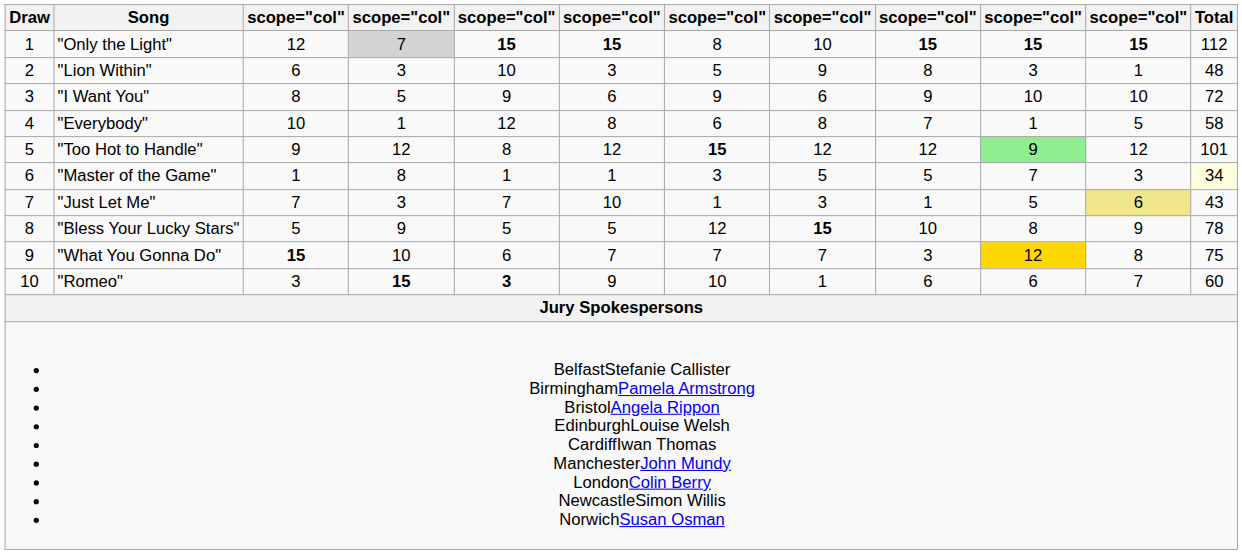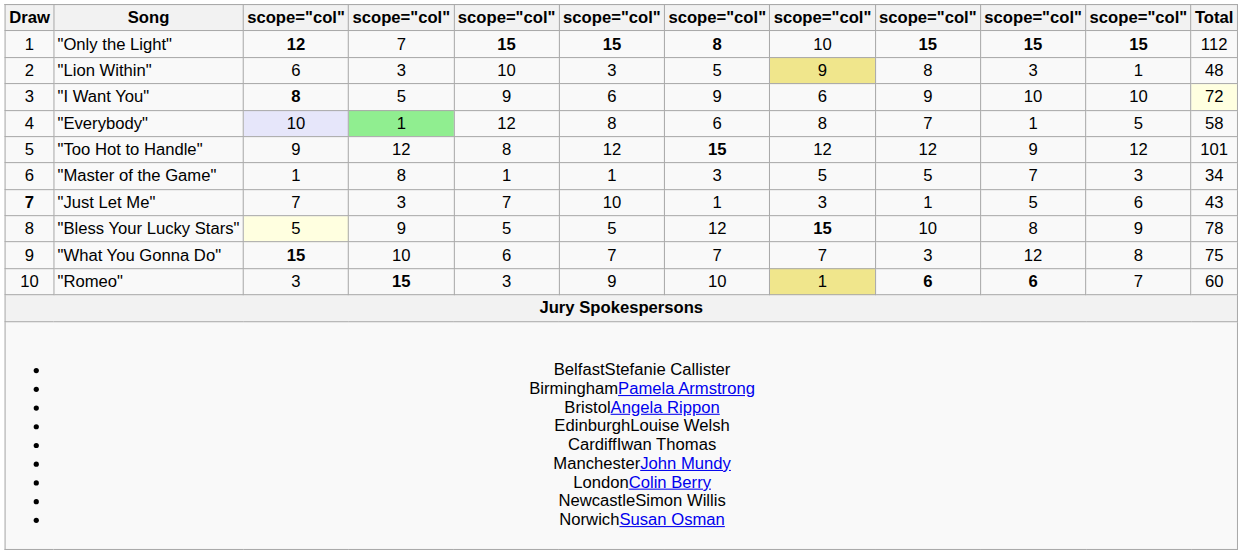"Only the Light" | column 3: normal -> bold
"Only the Light" | column 4: lightgrey background -> no background
"Only the Light" | column 7: normal -> bold
"Lion Within" | column 8: no background -> khaki background
"I Want You" | column 3: normal -> bold
"I Want You" | Total: no background -> lightyellow background
"Everybody" | column 3: no background -> lavender background
"Everybody" | column 4: no background -> lightgreen background
"Too Hot to Handle" | column 10: lightgreen background -> no background
"Master of the Game" | Total: lightyellow background -> no background
"Just Let Me" | Draw: normal -> bold
"Just Let Me" | column 11: khaki background -> no background
"Bless Your Lucky Stars" | column 3: no background -> lightyellow background
"What You Gonna Do" | column 10: gold background -> no background
"Romeo" | column 5: bold -> normal
"Romeo" | column 8: no background -> khaki background
"Romeo" | column 9: normal -> bold
"Romeo" | column 10: normal -> bold
